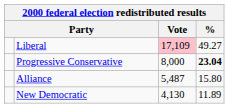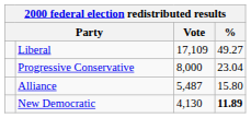Liberal | Vote: pink background -> no background
Progressive Conservative | %: bold -> normal
New Democratic | %: normal -> bold
